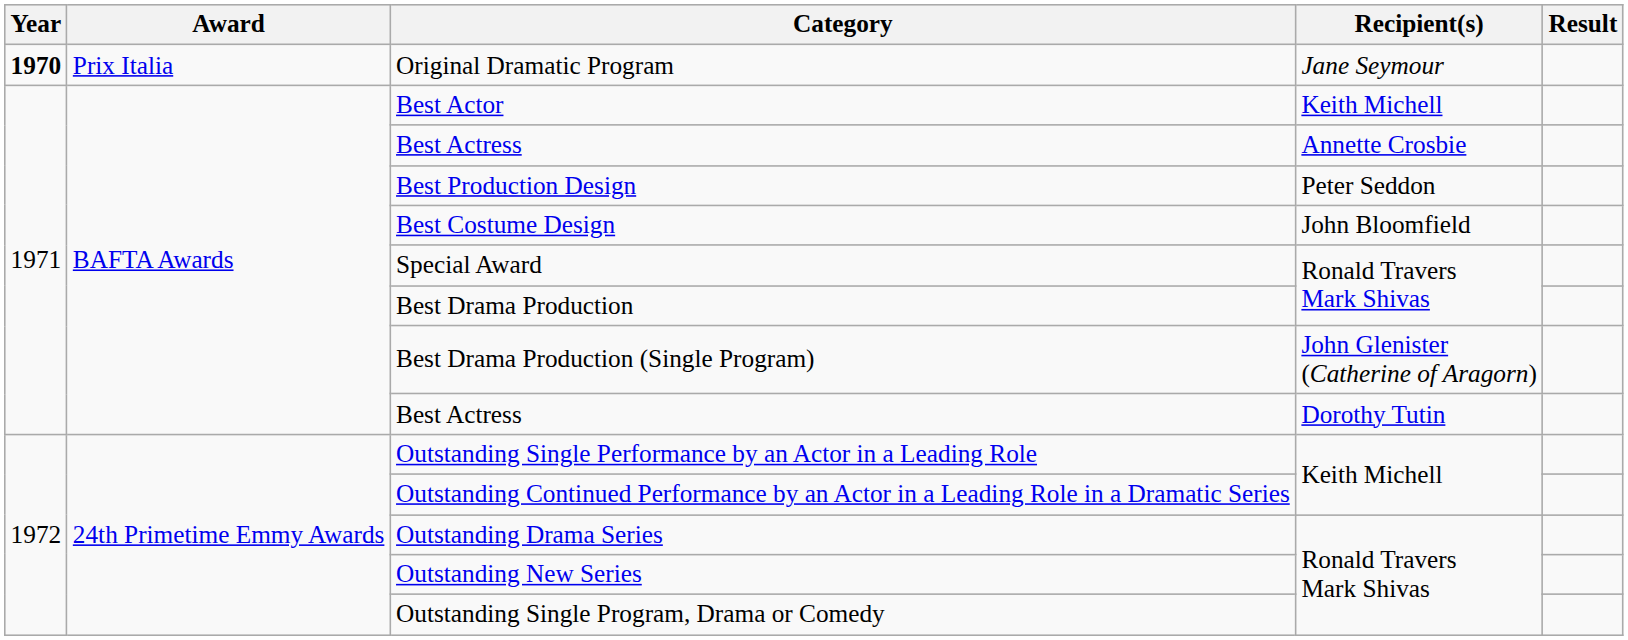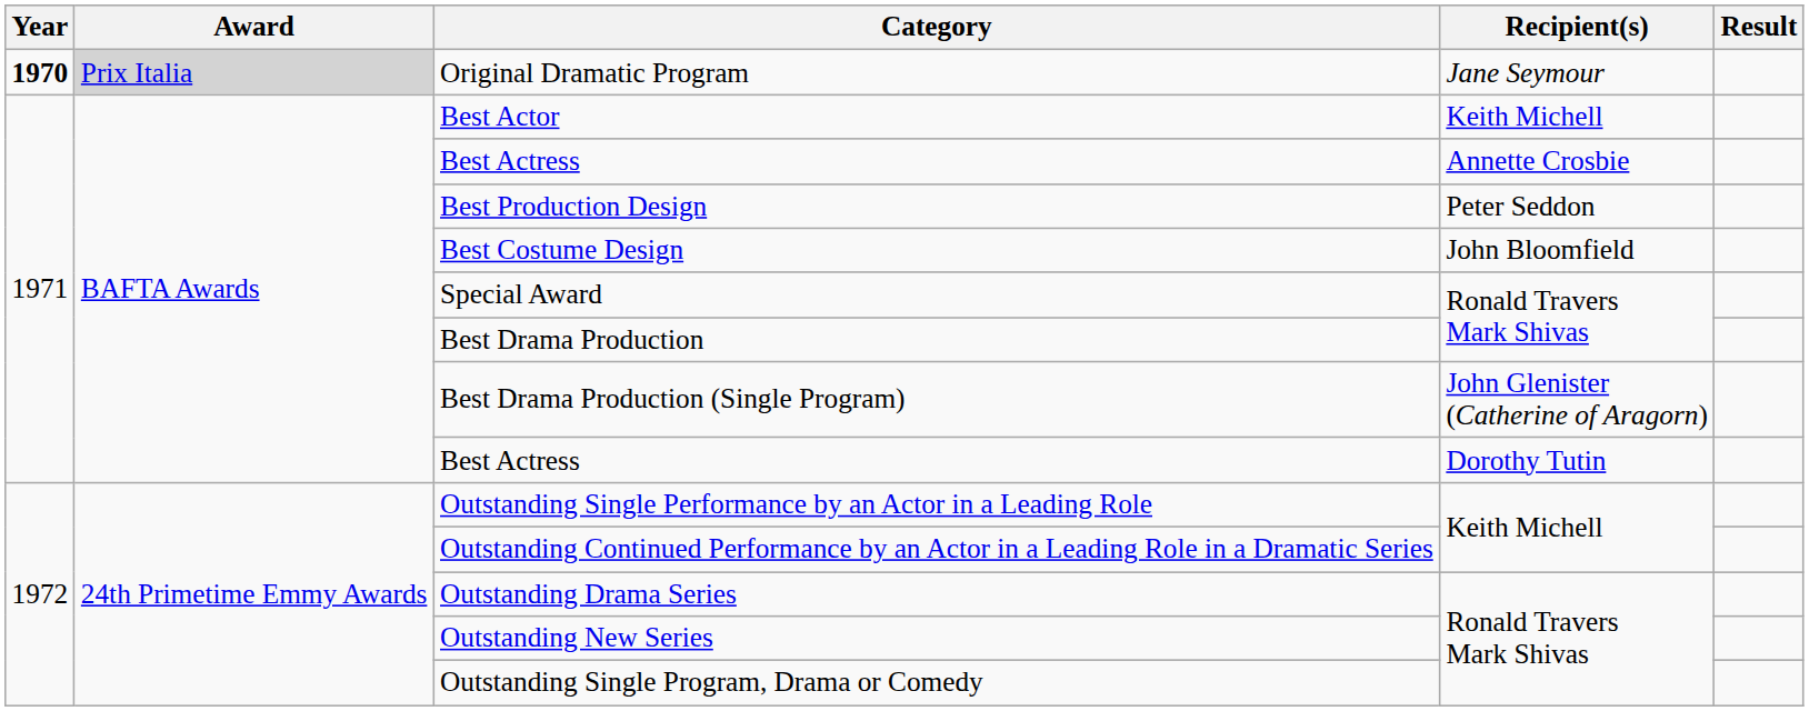Original Dramatic Program | Award: no background -> lightgrey background
